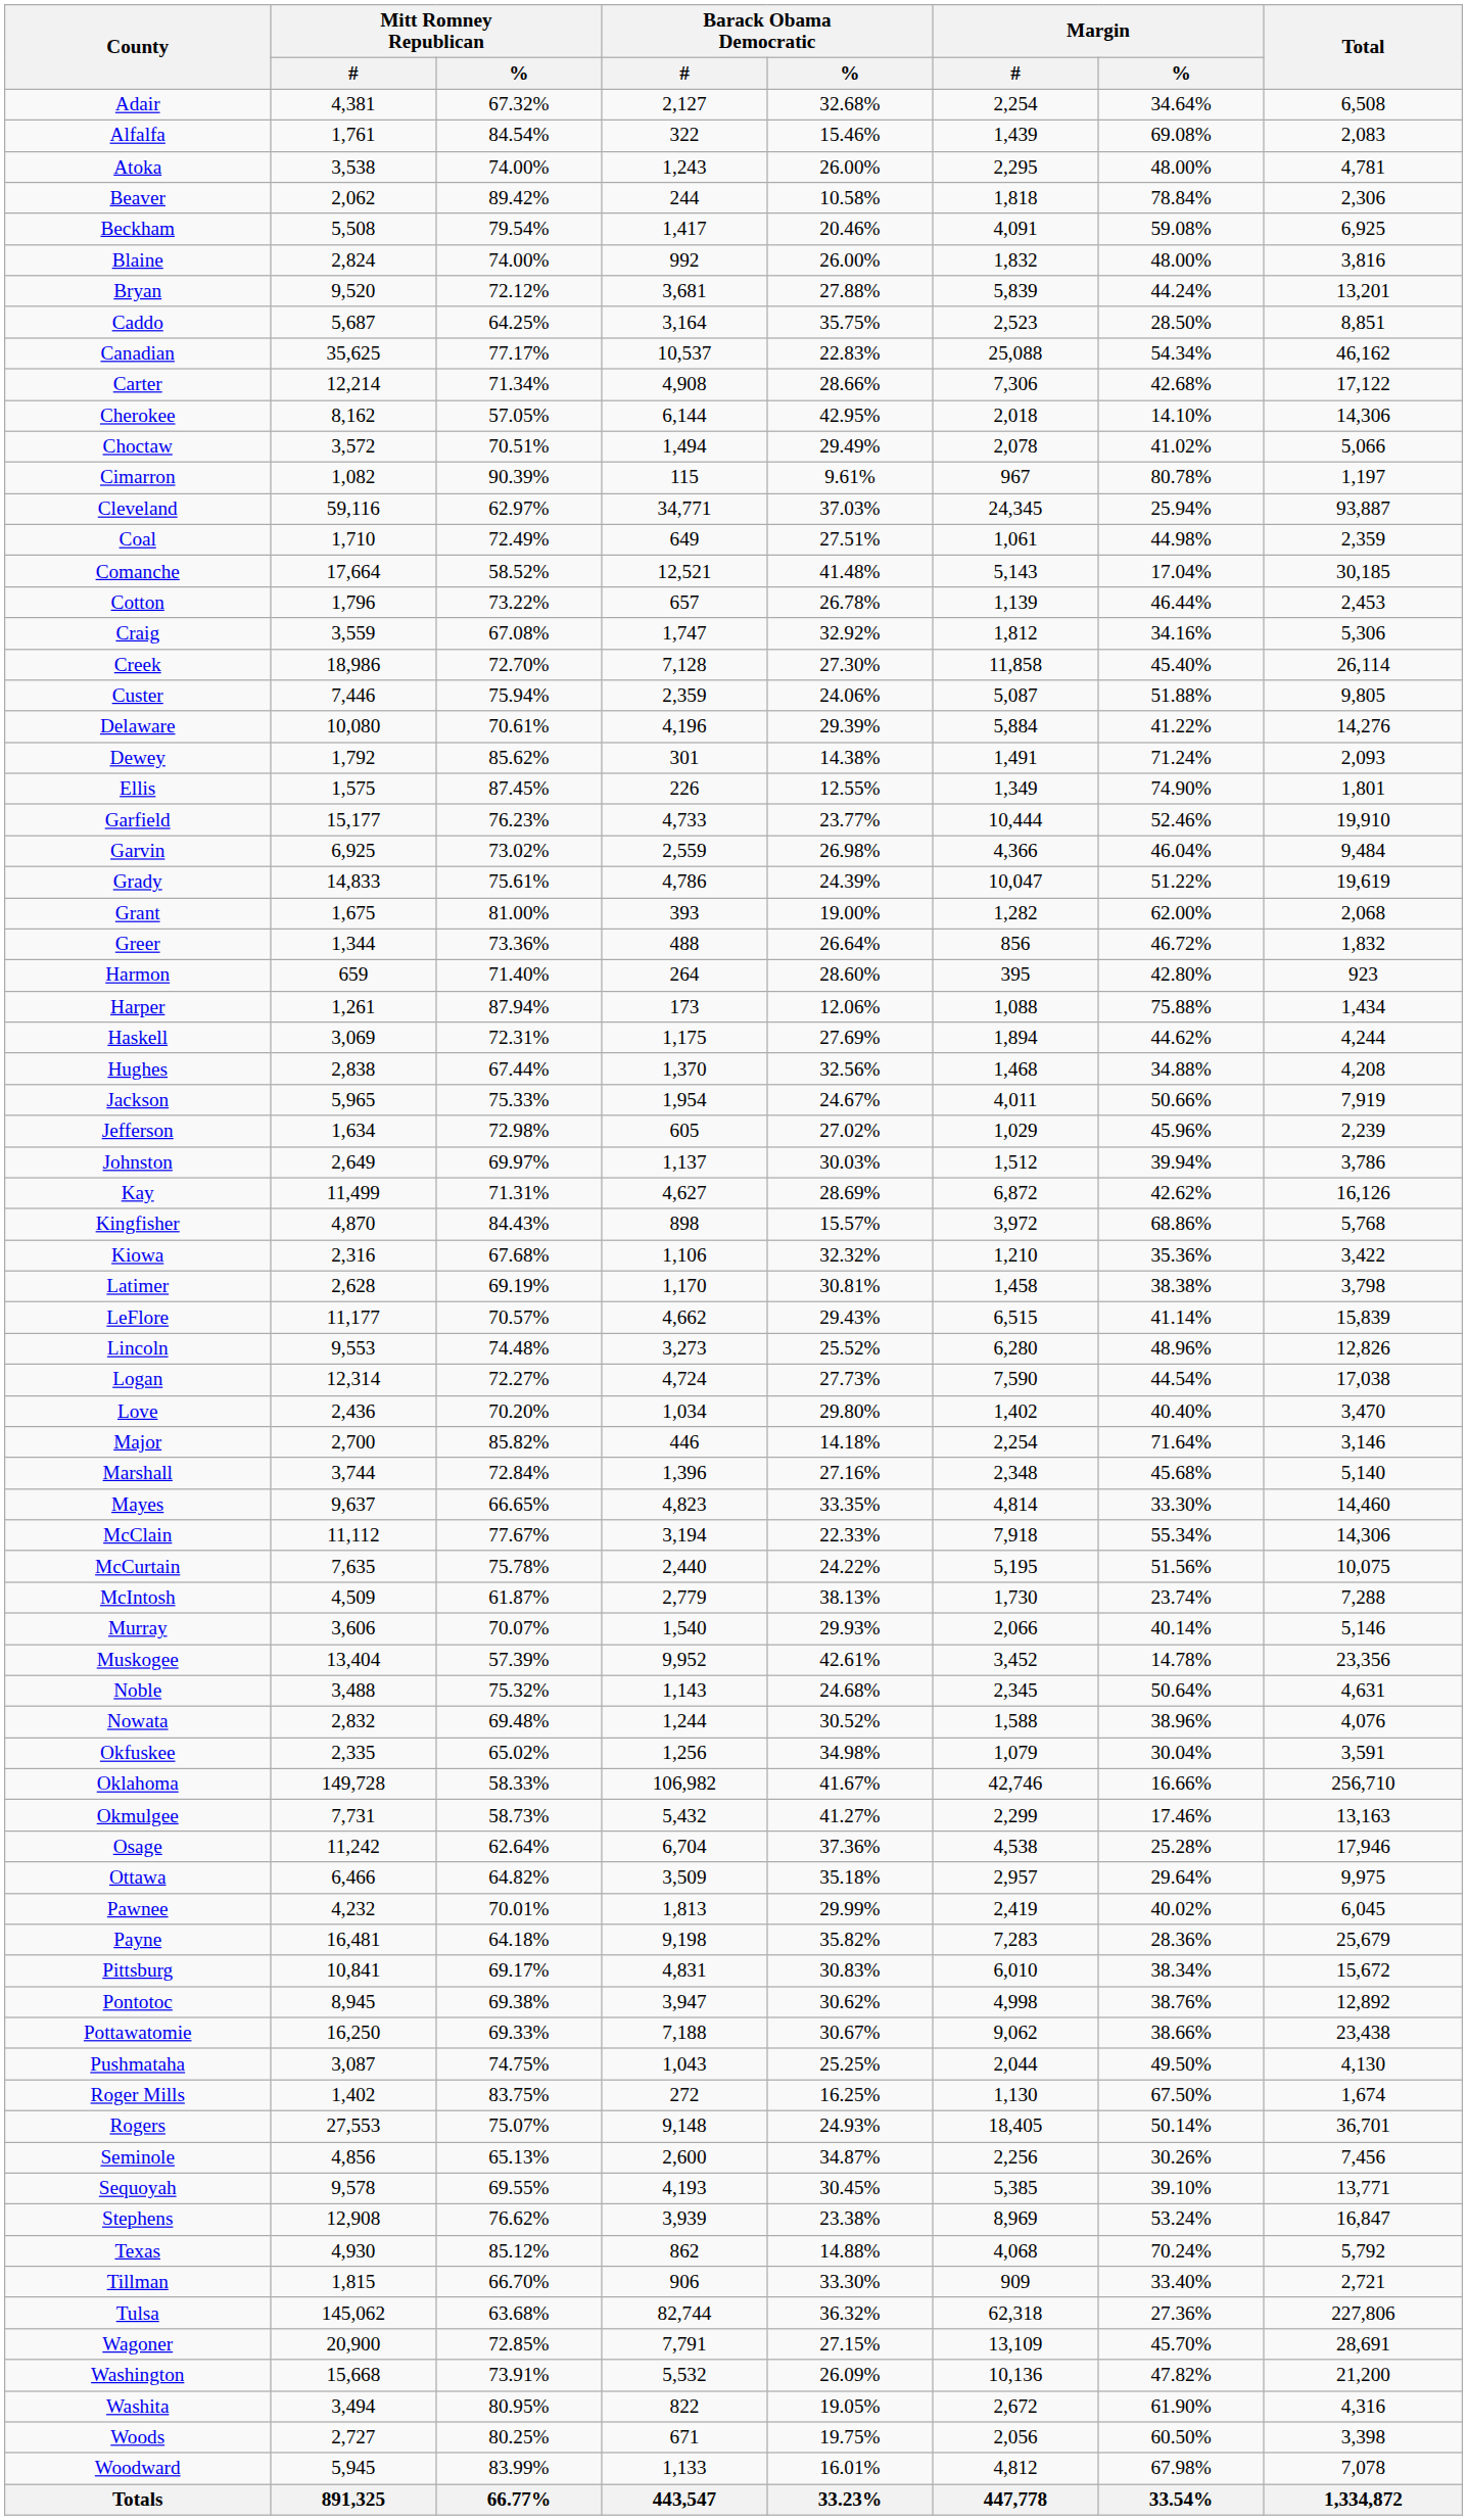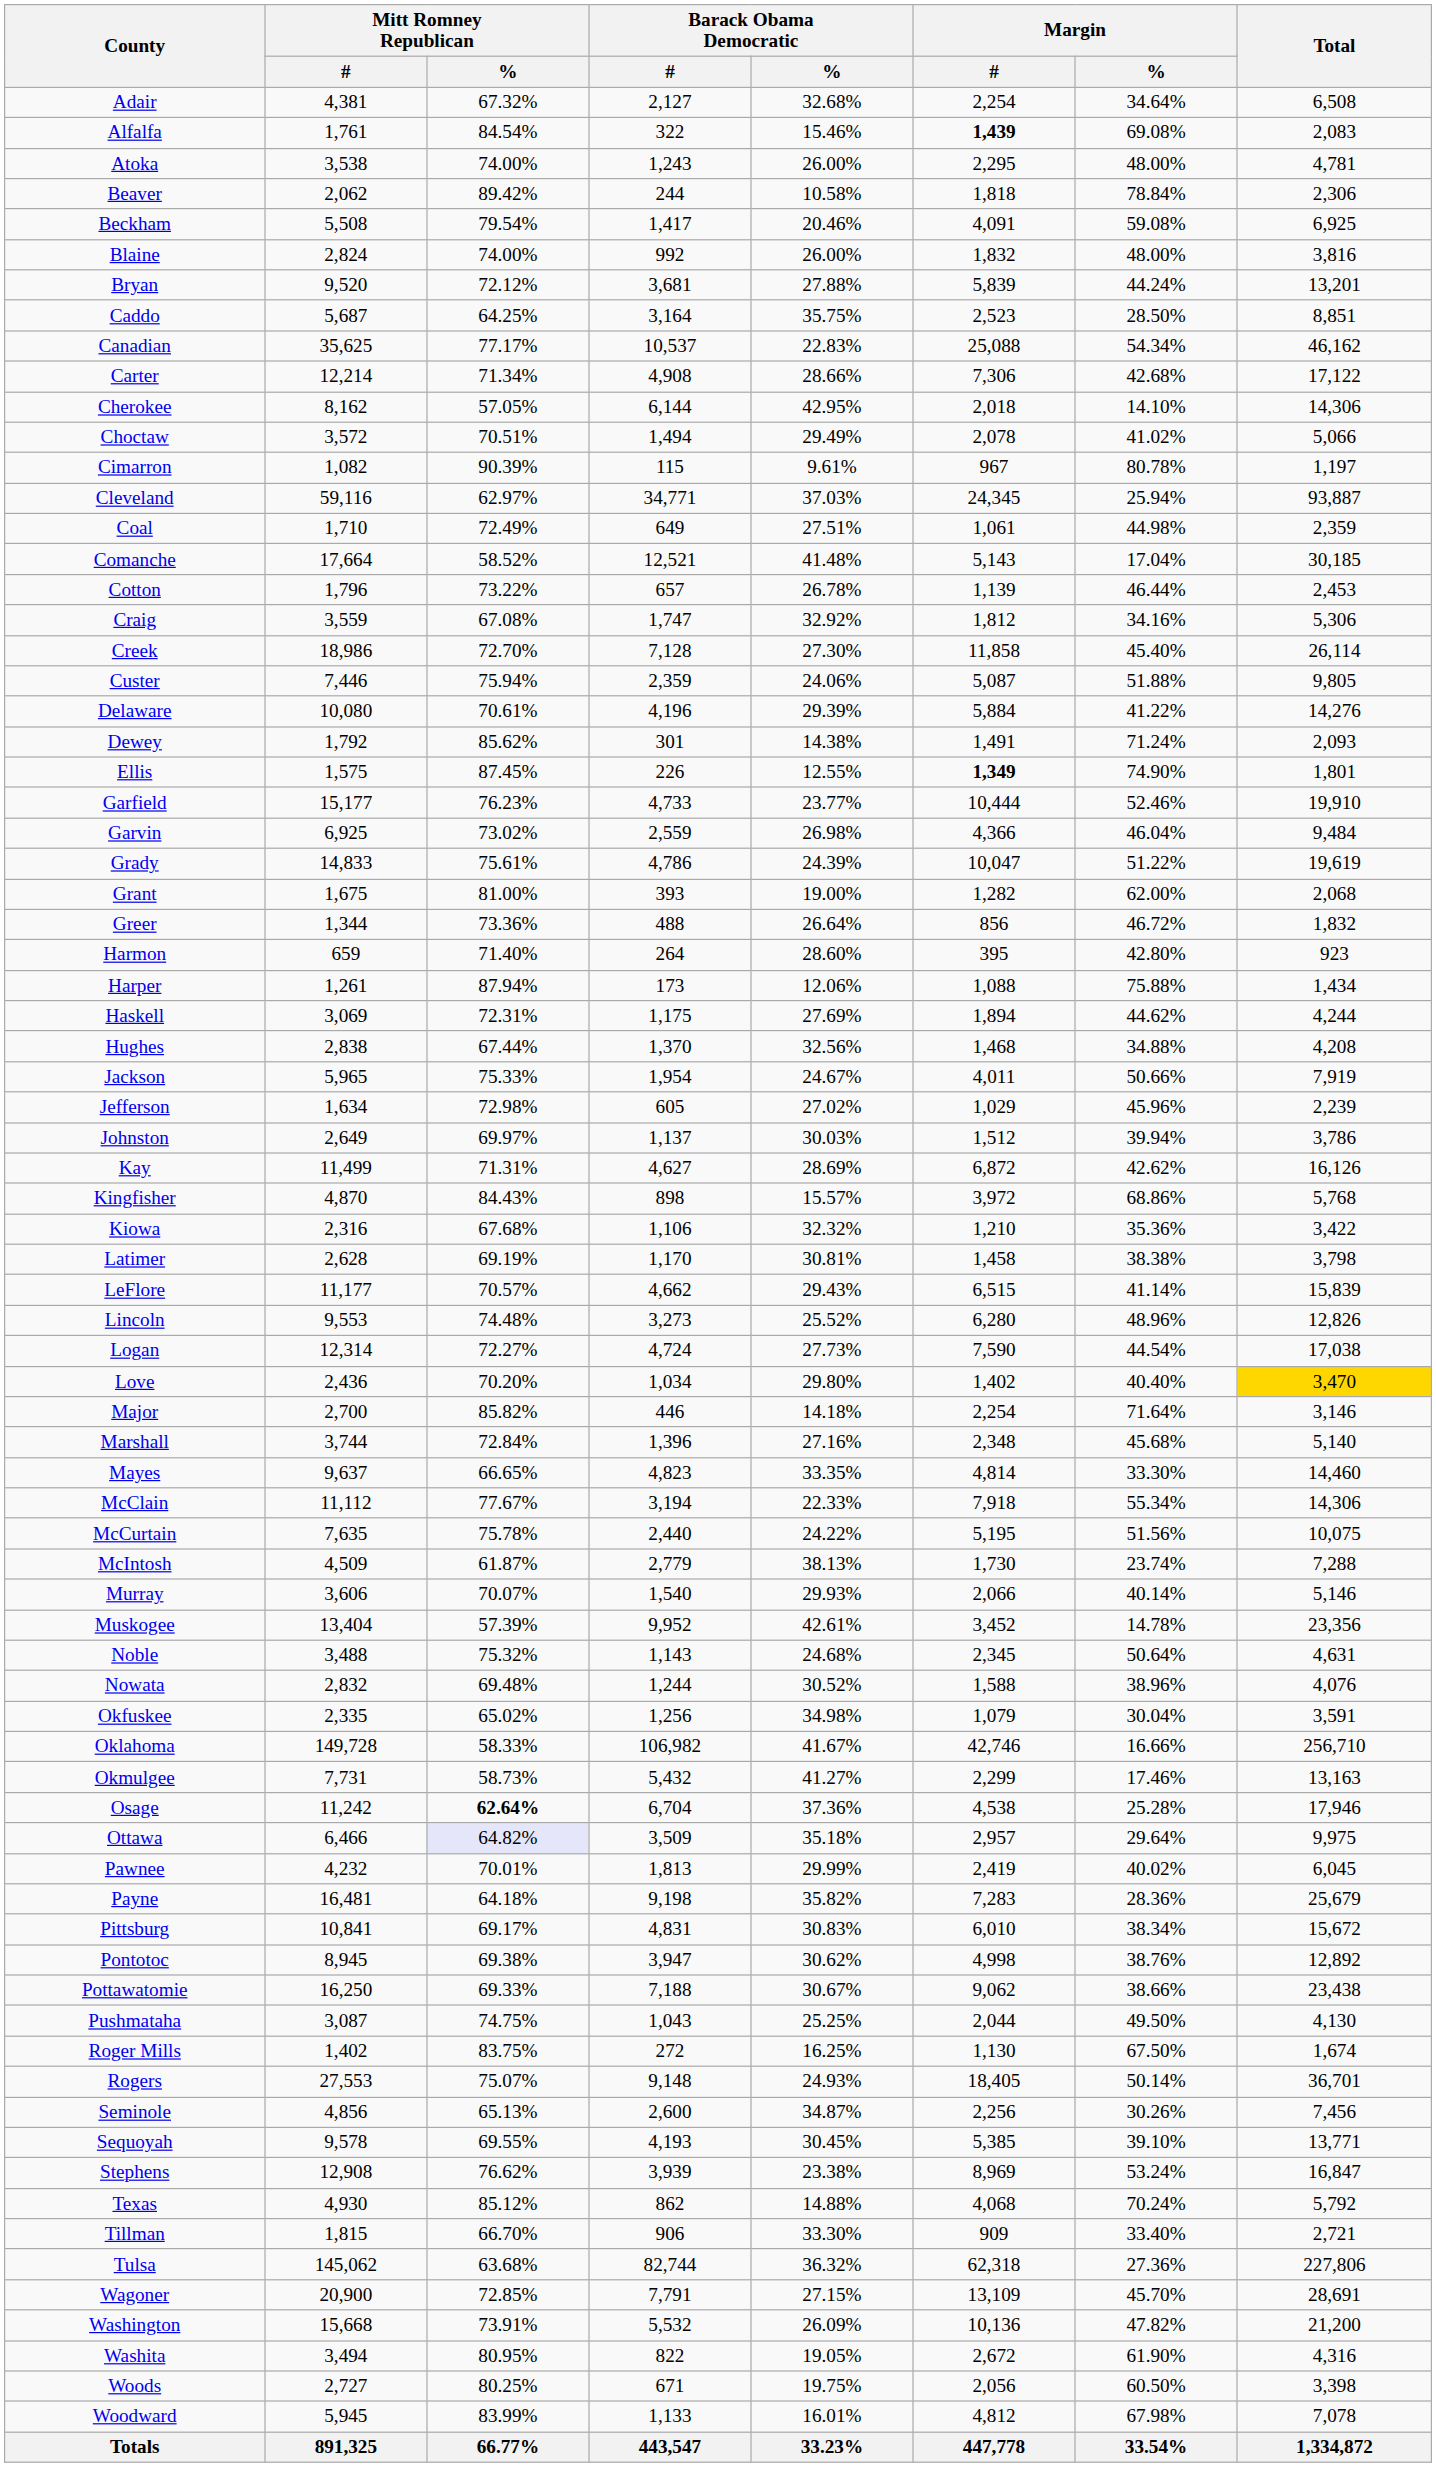Alfalfa | Margin / #: normal -> bold
Ellis | Margin / #: normal -> bold
Love | Total: no background -> gold background
Osage | Mitt Romney Republican / %: normal -> bold
Ottawa | Mitt Romney Republican / %: no background -> lavender background
